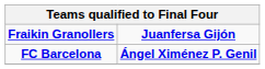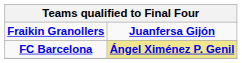FC Barcelona | Juanfersa Gijón: no background -> khaki background
